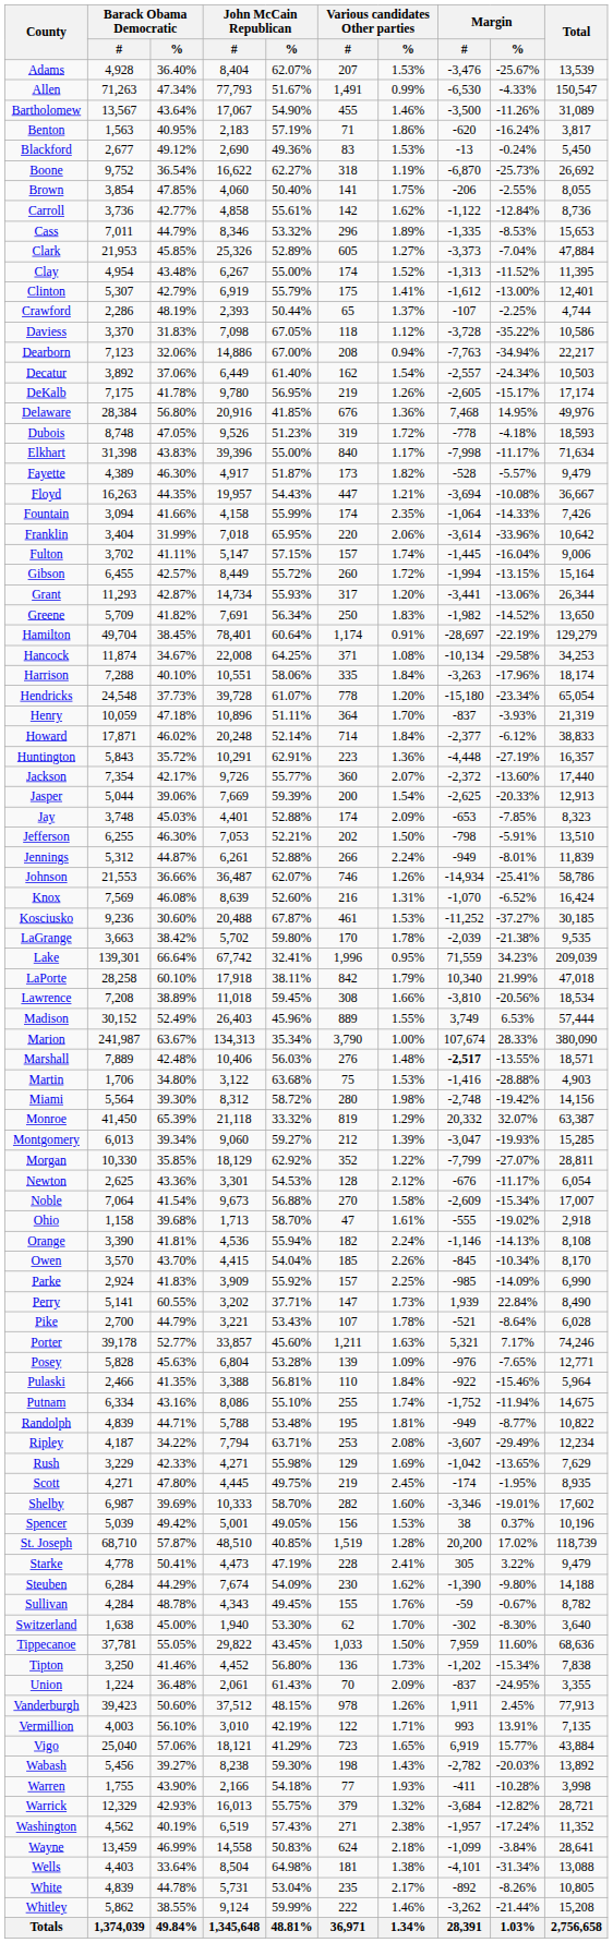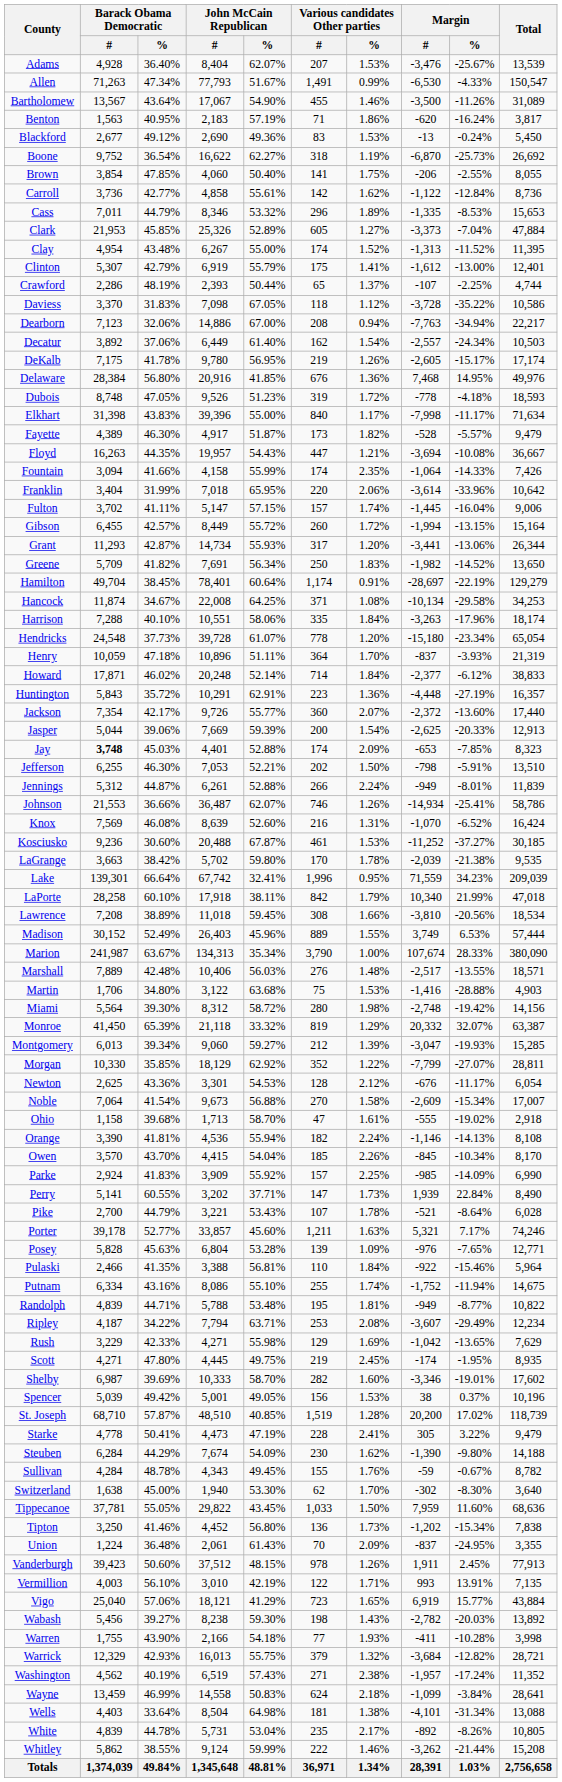Jay | Barack Obama Democratic / #: normal -> bold
Marshall | Margin / #: bold -> normal
